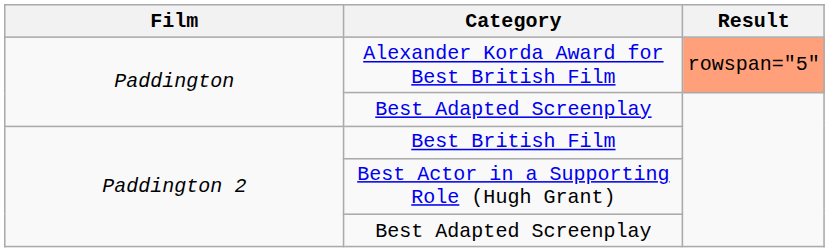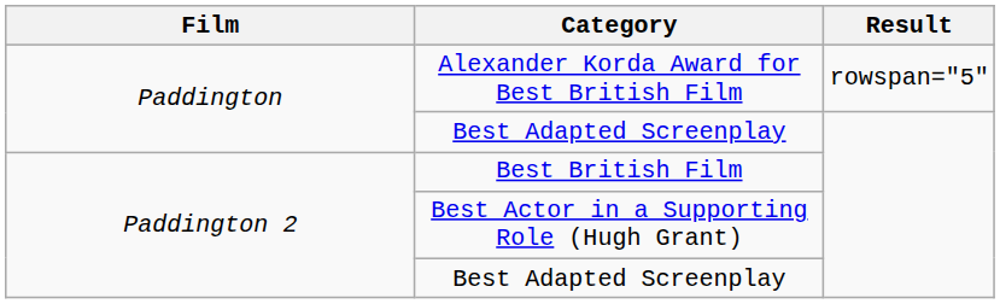Alexander Korda Award for Best British Film | Result: lightsalmon background -> no background
